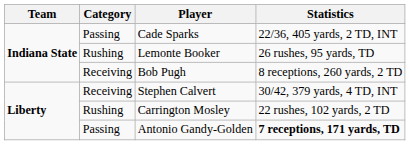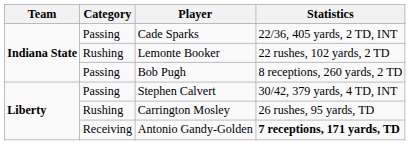Lemonte Booker | Statistics: 26 rushes, 95 yards, TD -> 22 rushes, 102 yards, 2 TD
Bob Pugh | Category: Receiving -> Passing
Stephen Calvert | Category: Receiving -> Passing
Carrington Mosley | Statistics: 22 rushes, 102 yards, 2 TD -> 26 rushes, 95 yards, TD
Antonio Gandy-Golden | Category: Passing -> Receiving
